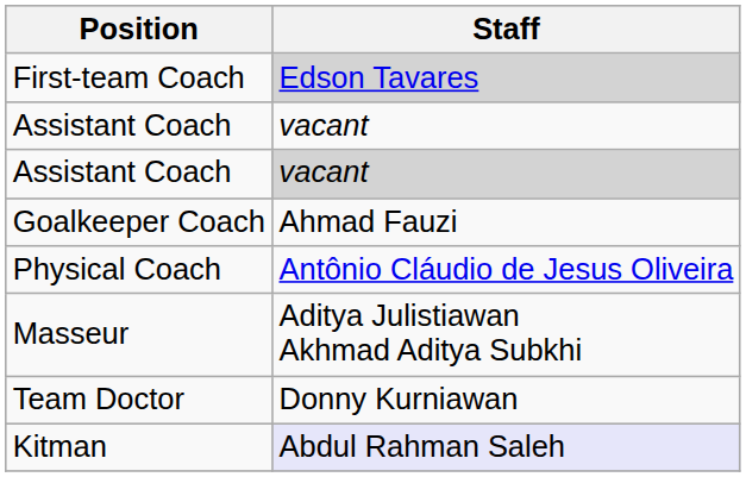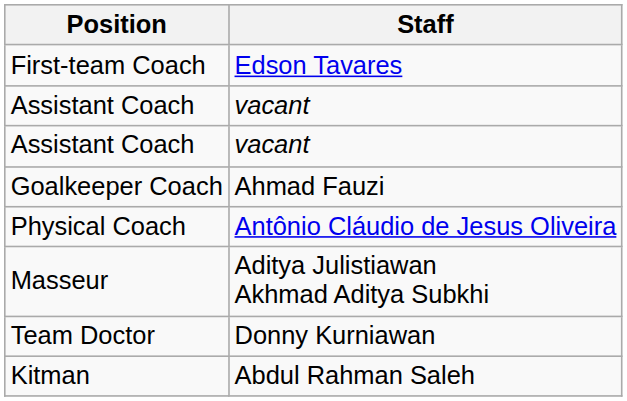row 2 | Staff: lightgrey background -> no background
row 4 | Staff: lightgrey background -> no background
row 9 | Staff: lavender background -> no background
